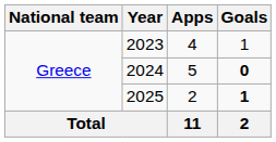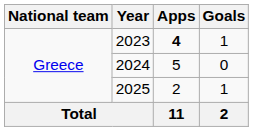2023 | Apps: normal -> bold
2024 | Goals: bold -> normal
2025 | Goals: bold -> normal
